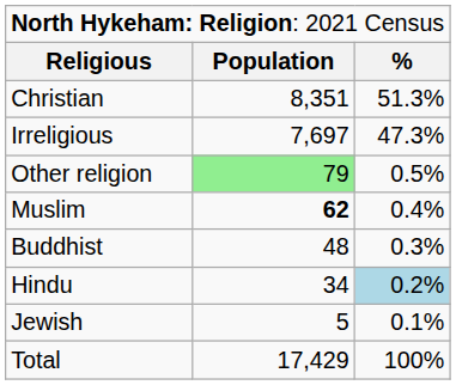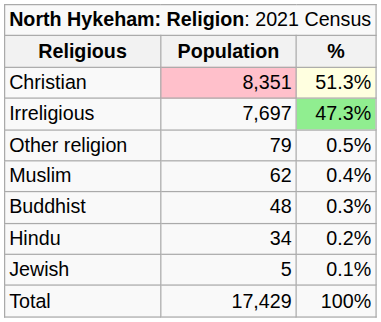Christian | column 2: no background -> pink background
Christian | column 3: no background -> lightyellow background
Irreligious | column 3: no background -> lightgreen background
Other religion | column 2: lightgreen background -> no background
Muslim | column 2: bold -> normal
Hindu | column 3: lightblue background -> no background
